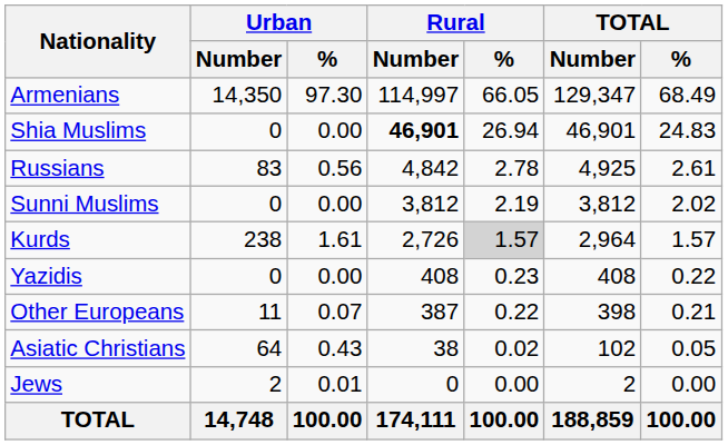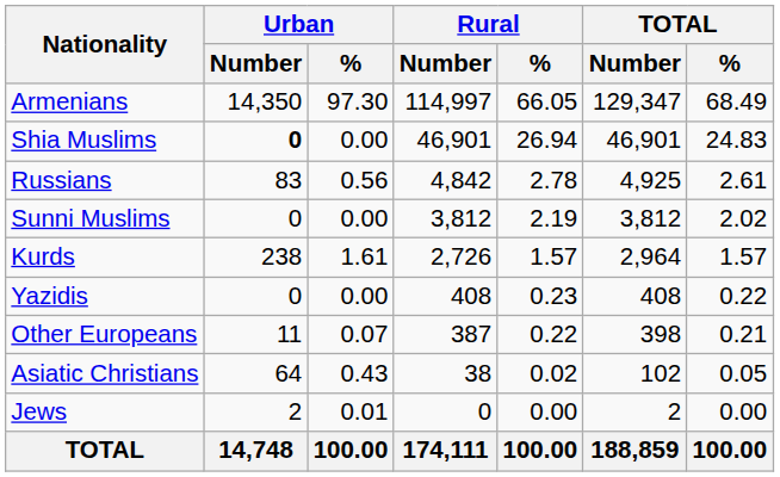Shia Muslims | Urban / Number: normal -> bold
Shia Muslims | Rural / Number: bold -> normal
Kurds | Rural / %: lightgrey background -> no background
